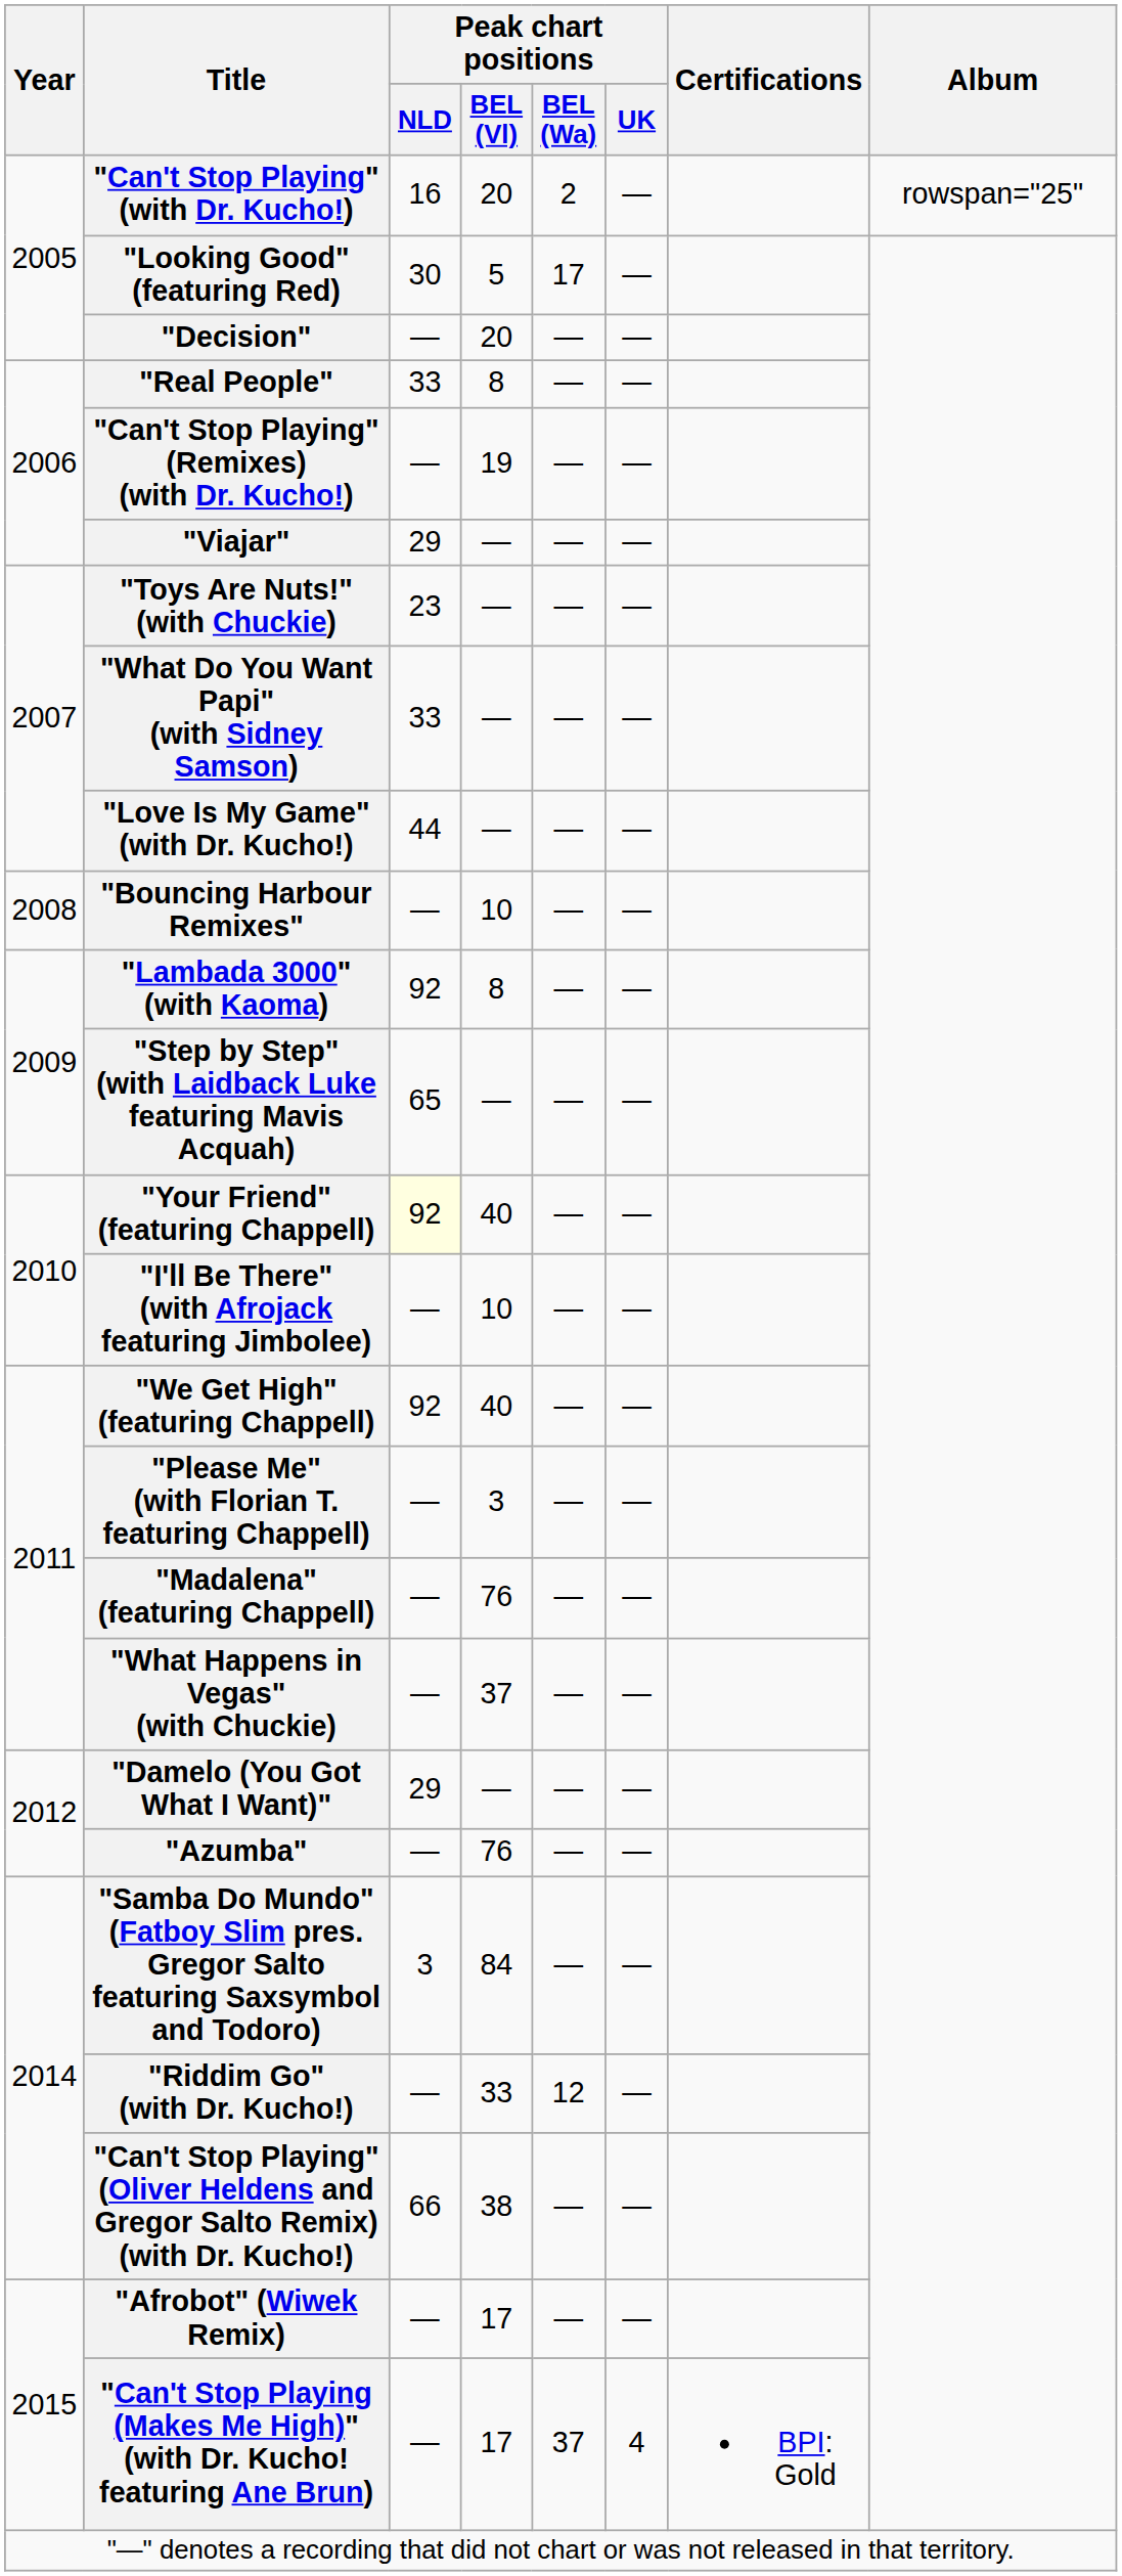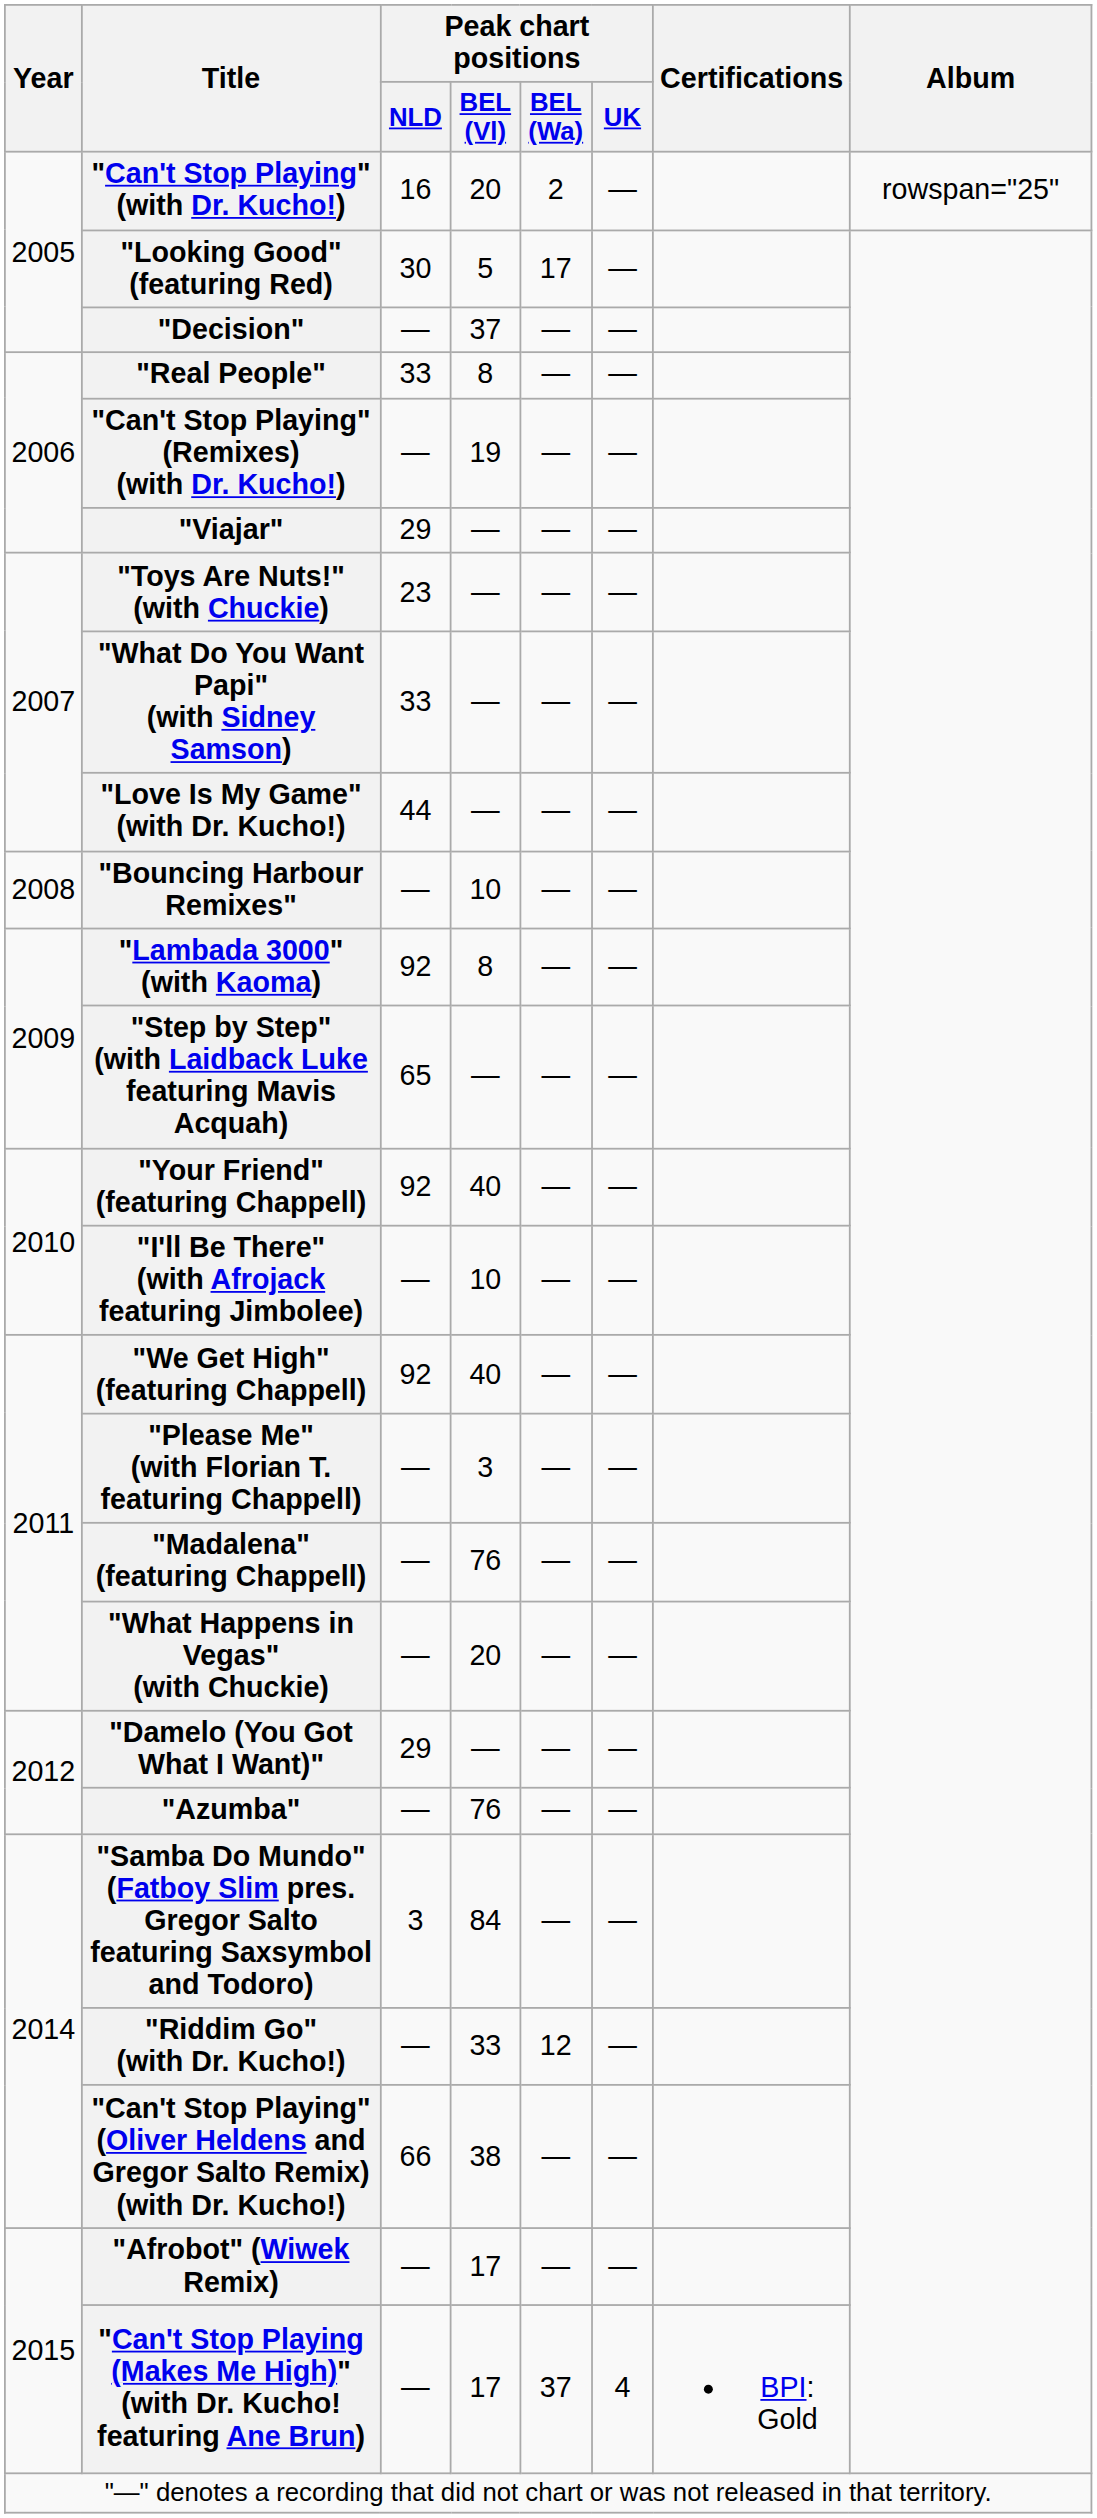"Decision" | Peak chart positions / BEL (Vl): 20 -> 37
"Your Friend" (featuring Chappell) | Peak chart positions / NLD: lightyellow background -> no background
"What Happens in Vegas" (with Chuckie) | Peak chart positions / BEL (Vl): 37 -> 20
